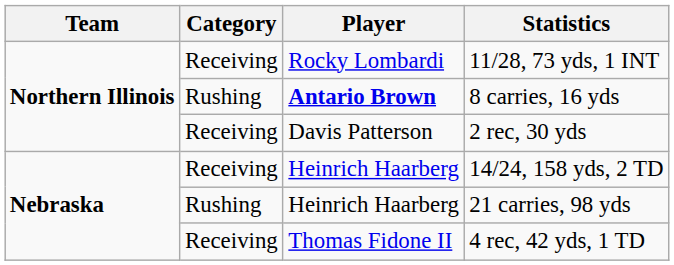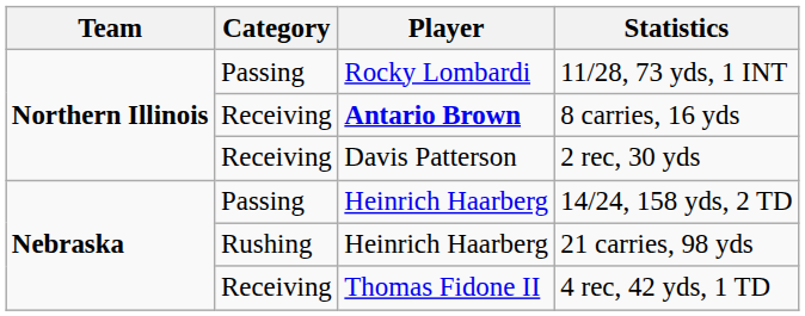11/28, 73 yds, 1 INT | Category: Receiving -> Passing
8 carries, 16 yds | Category: Rushing -> Receiving
14/24, 158 yds, 2 TD | Category: Receiving -> Passing
